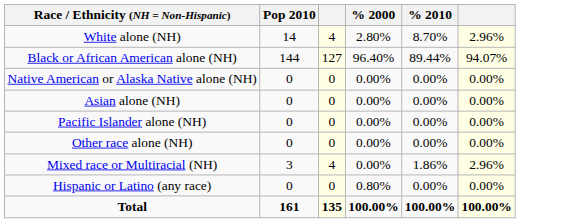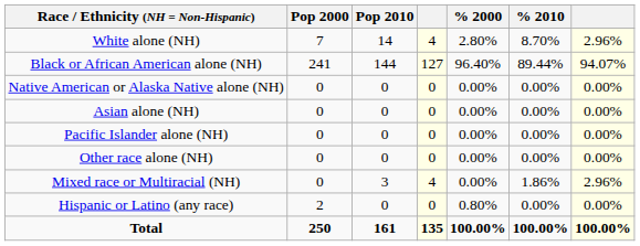+ column: Pop 2000 | 7 | 241 | 0 | 0 | 0 | 0 | 0 | 2 | 250
